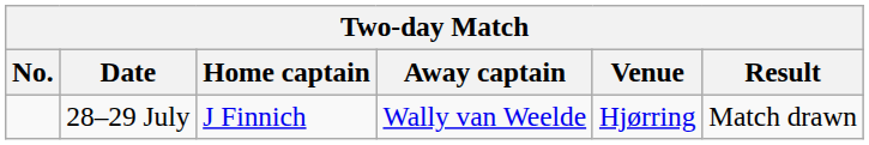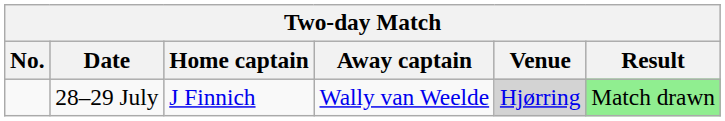28–29 July | Venue: no background -> lightgrey background
28–29 July | Result: no background -> lightgreen background
